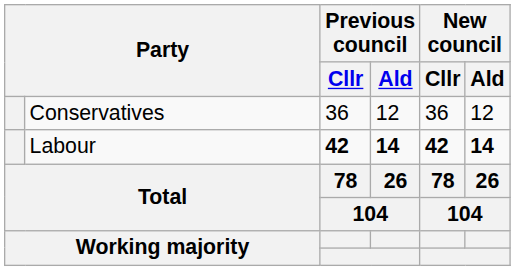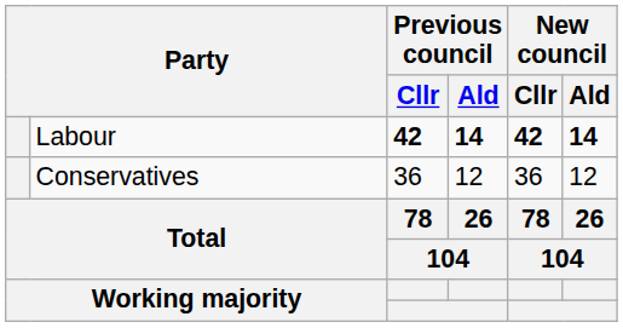rows swapped: Labour <-> Conservatives
